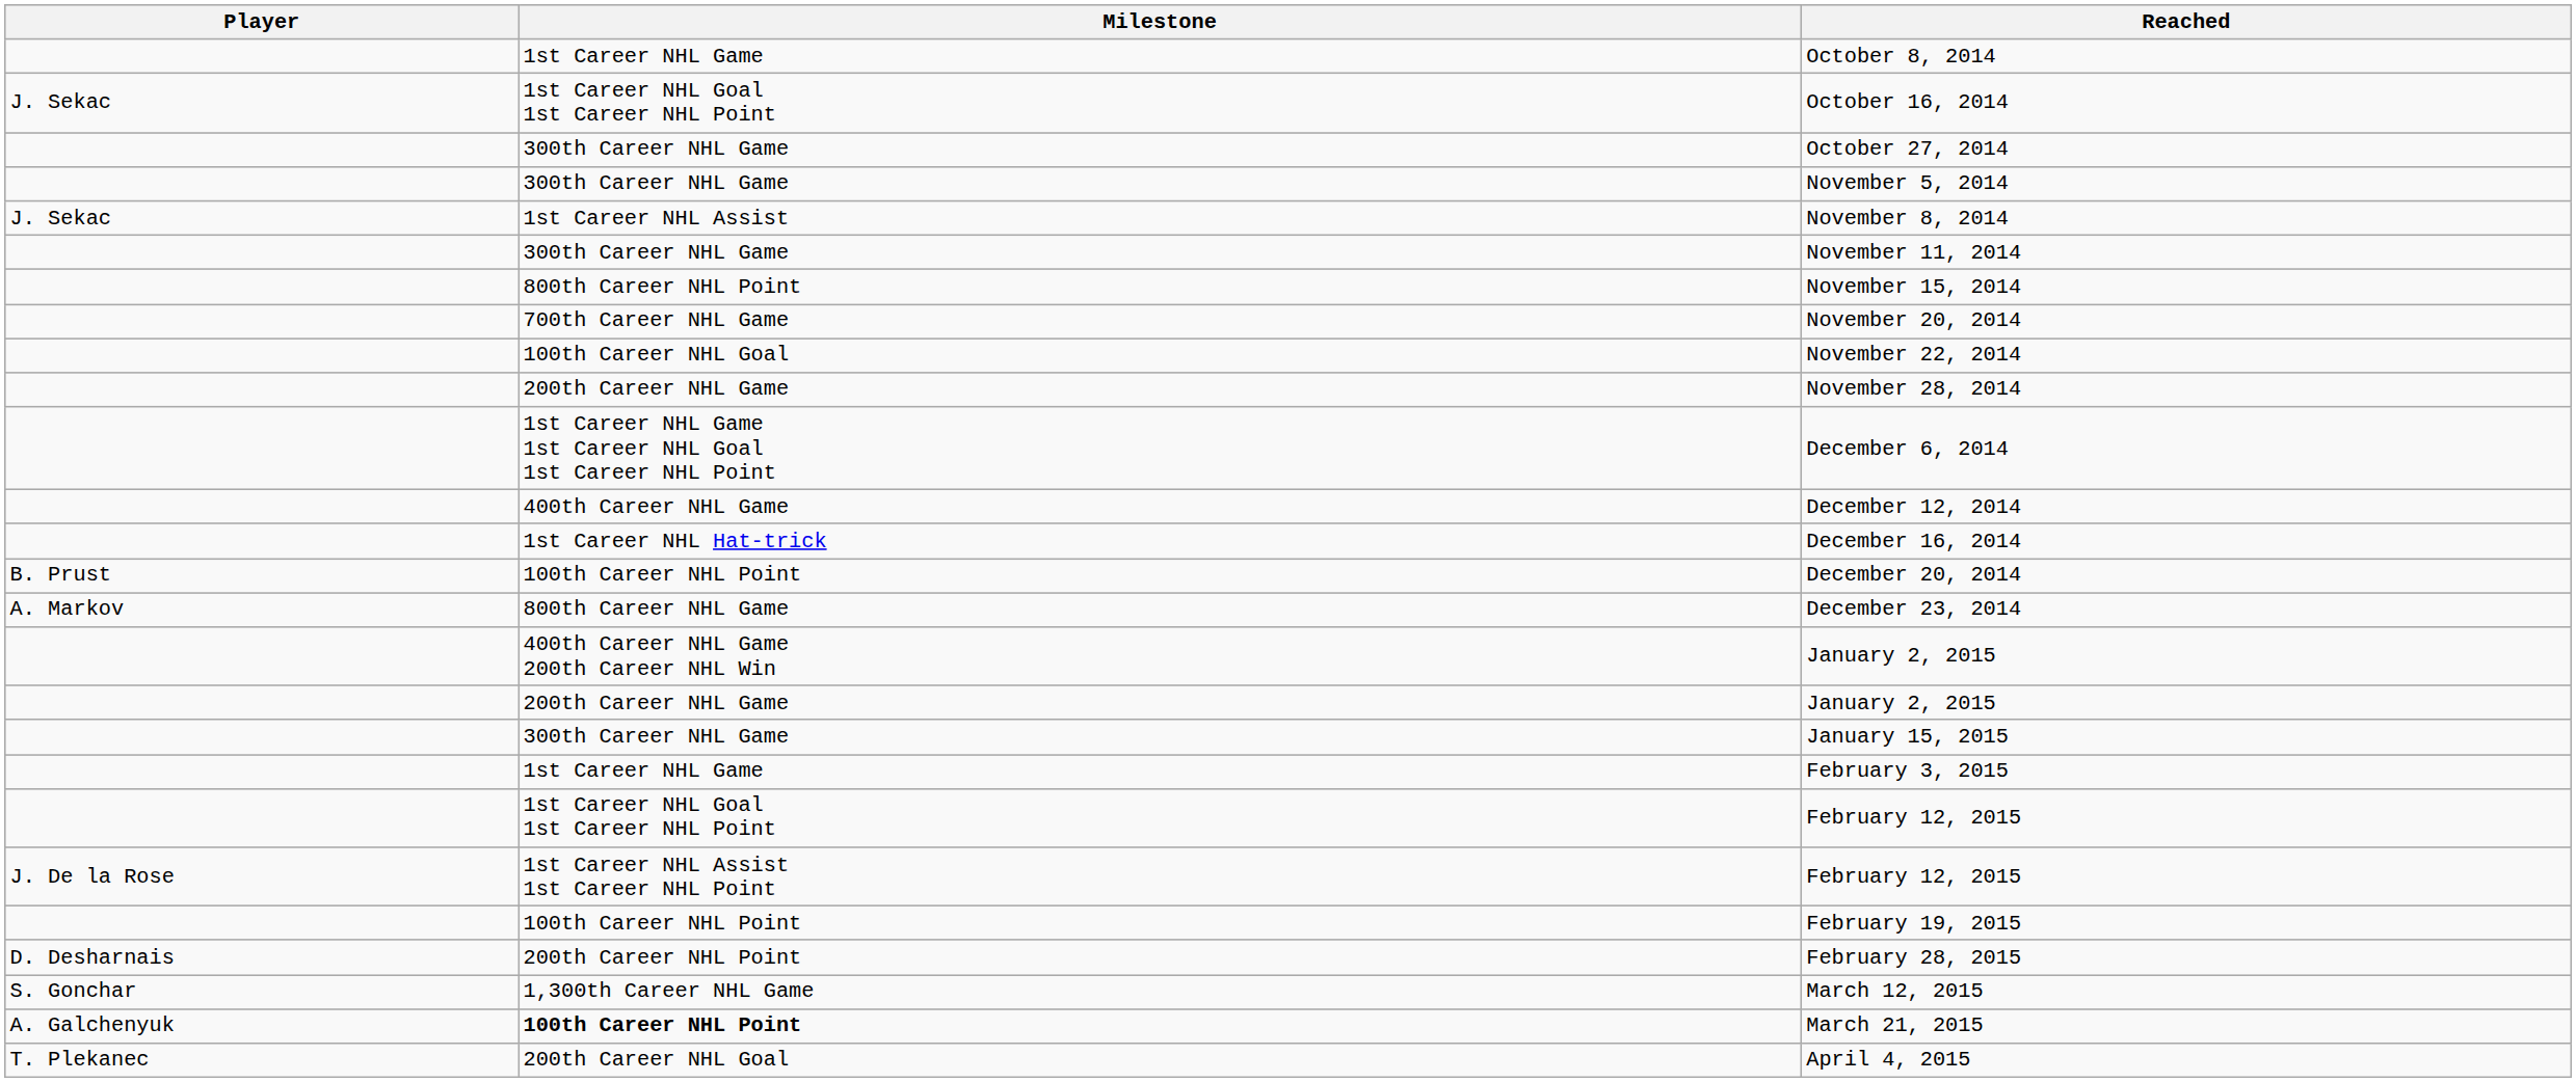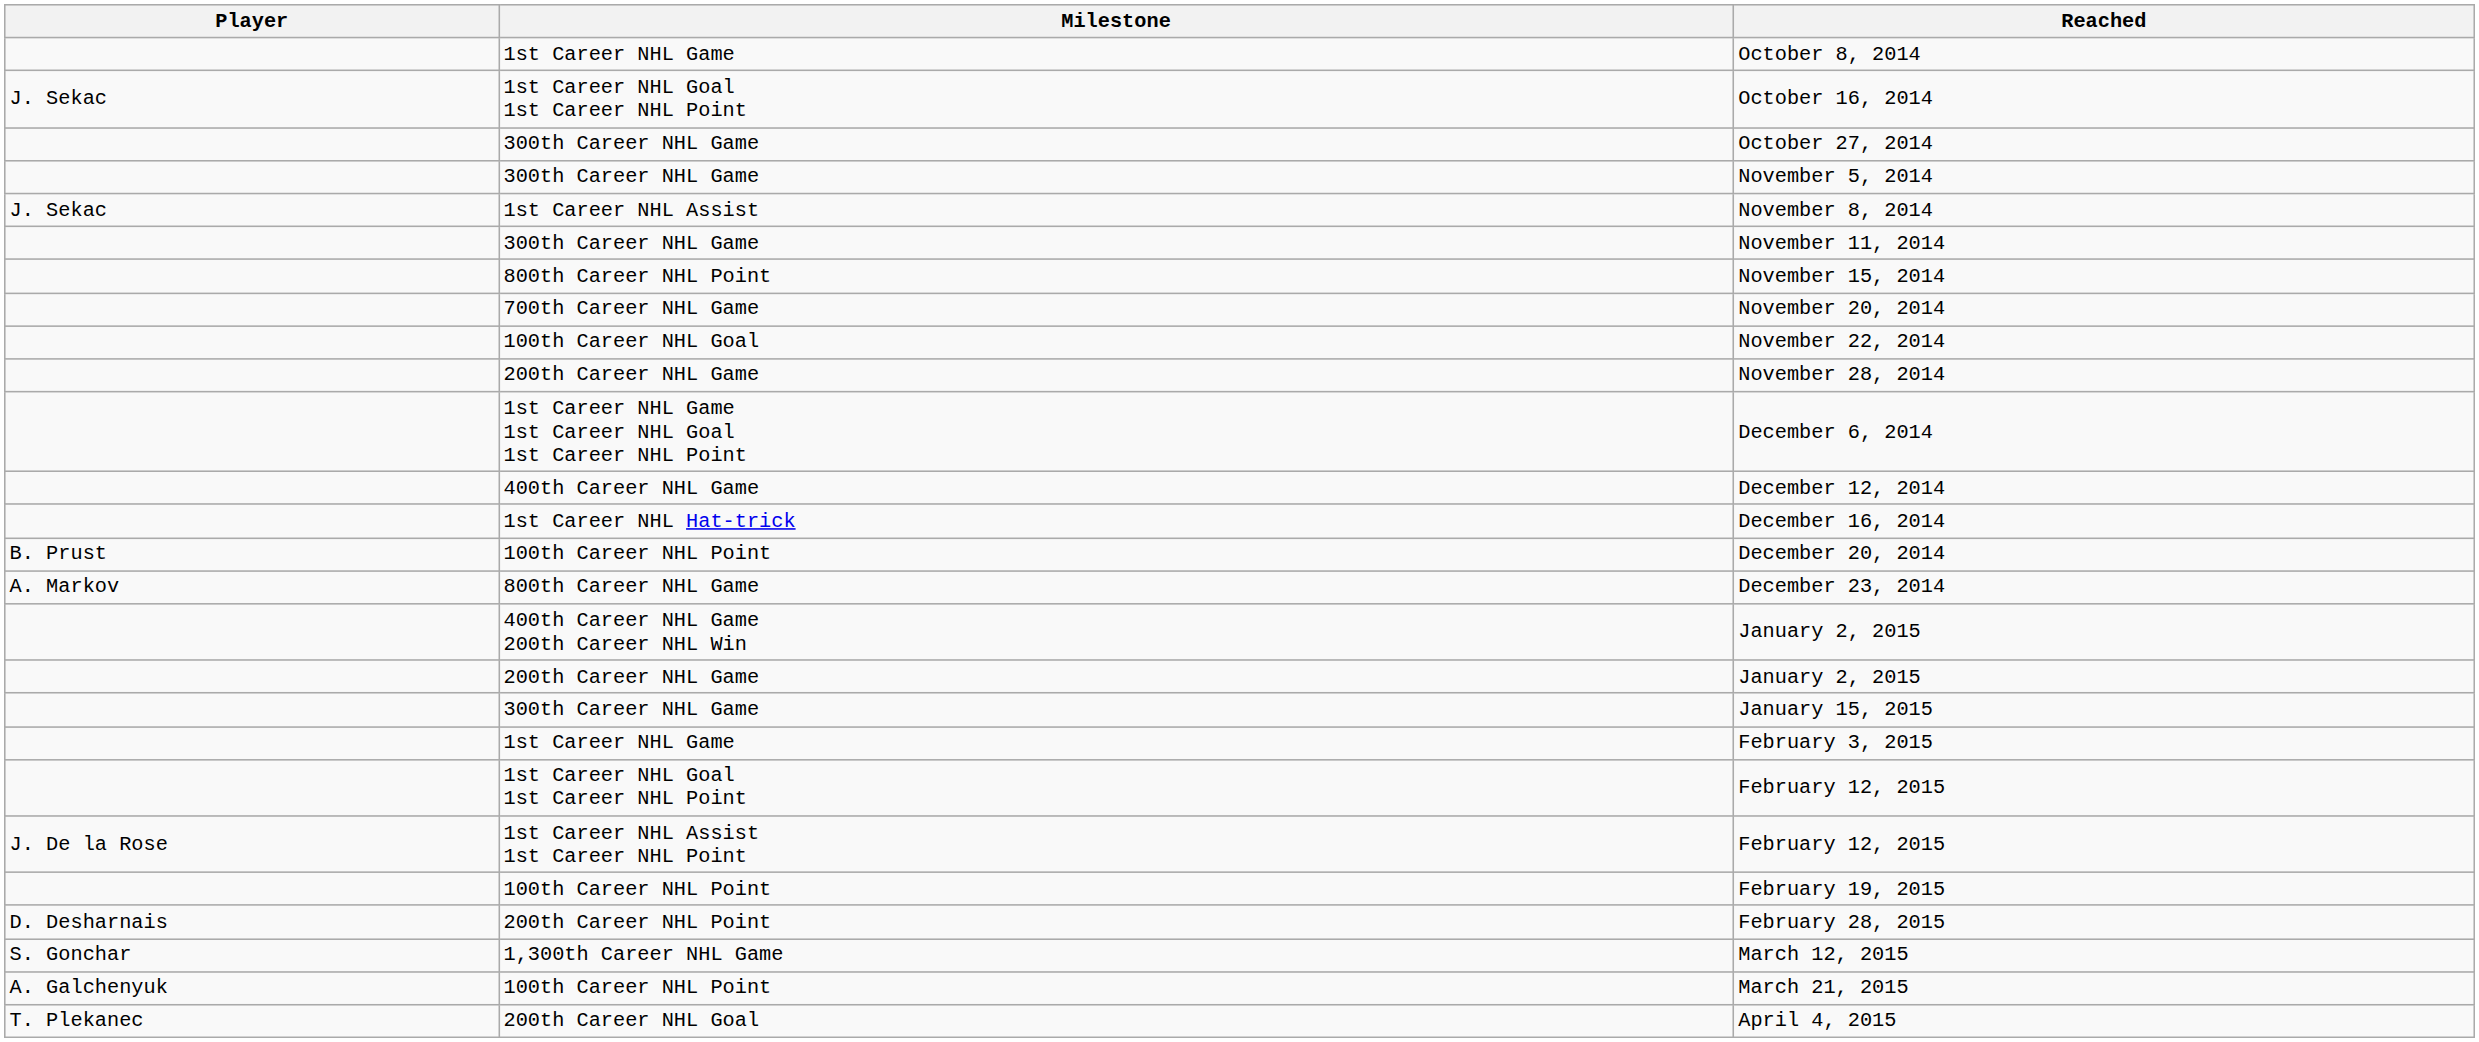row 26 | Milestone: bold -> normal
